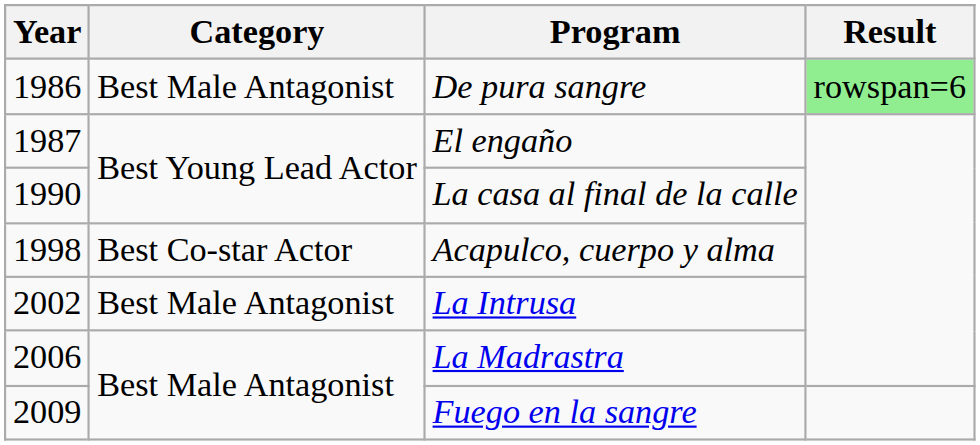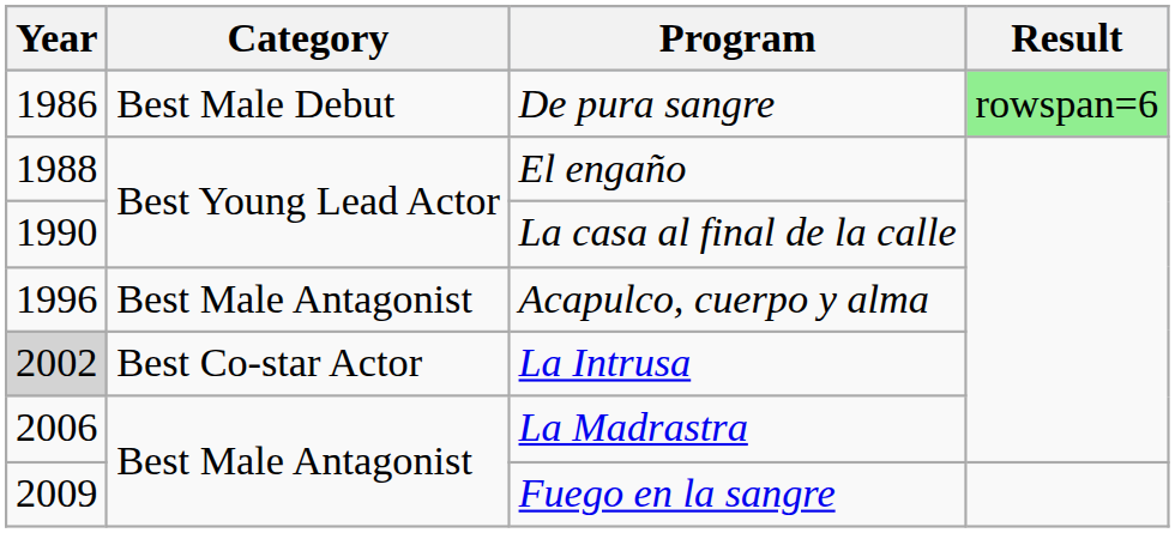De pura sangre | Category: Best Male Antagonist -> Best Male Debut
El engaño | Year: 1987 -> 1988
Acapulco, cuerpo y alma | Year: 1998 -> 1996
Acapulco, cuerpo y alma | Category: Best Co-star Actor -> Best Male Antagonist
La Intrusa | Year: no background -> lightgrey background
La Intrusa | Category: Best Male Antagonist -> Best Co-star Actor
